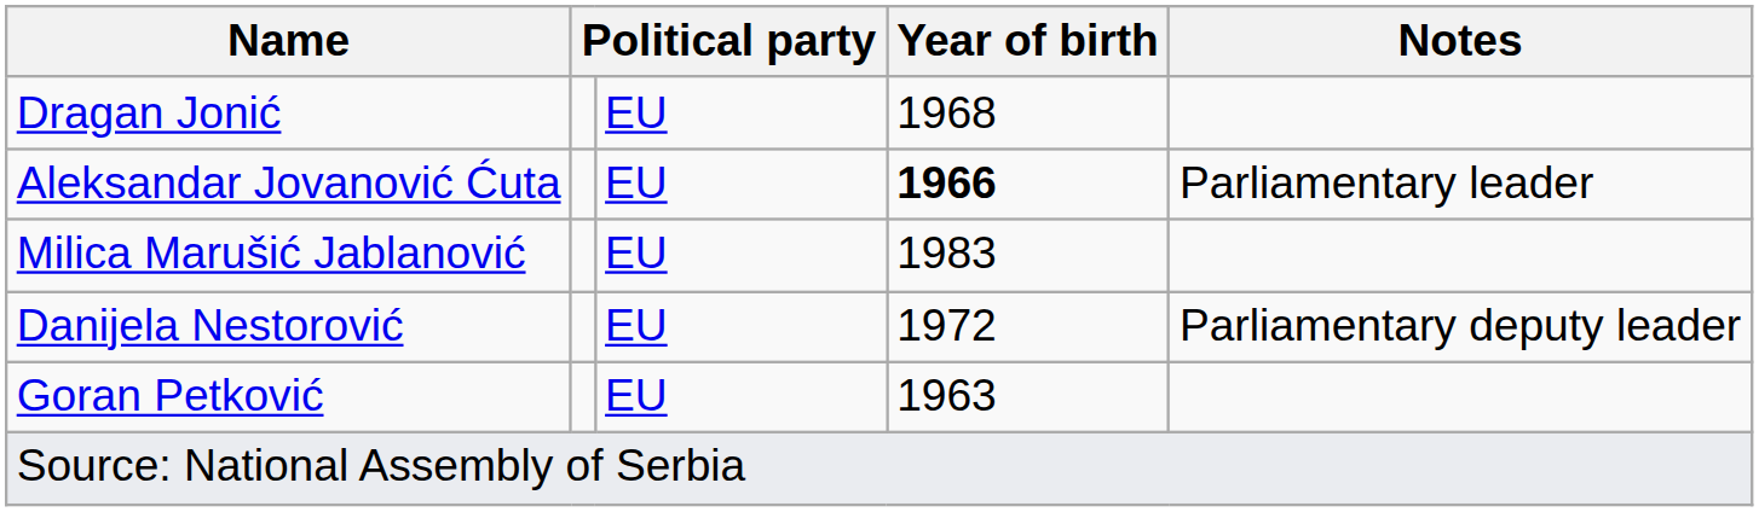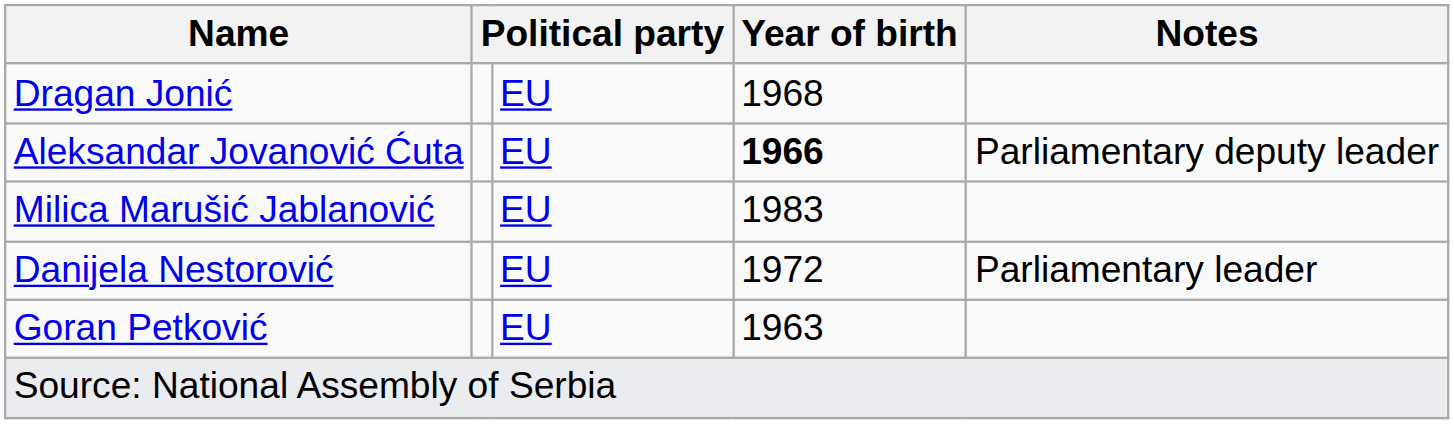Aleksandar Jovanović Ćuta | Notes: Parliamentary leader -> Parliamentary deputy leader
Danijela Nestorović | Notes: Parliamentary deputy leader -> Parliamentary leader
